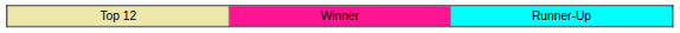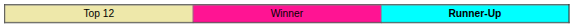Top 12 | column 3: normal -> bold
